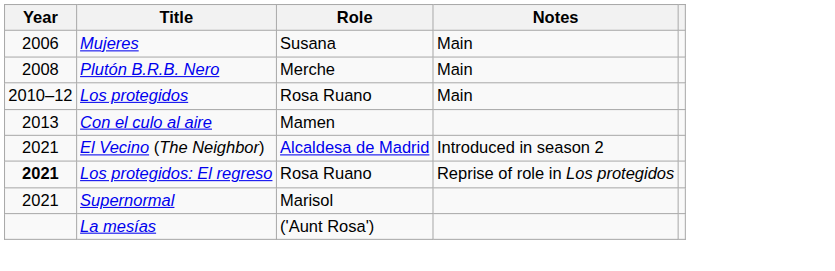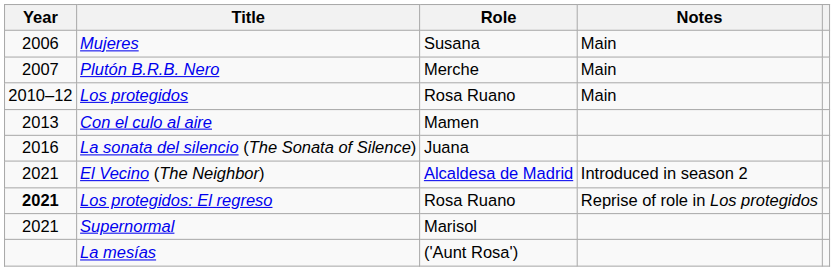Plutón B.R.B. Nero | Year: 2008 -> 2007
+ row: 2016 | La sonata del silencio (The Sonata of Silence) | Juana
